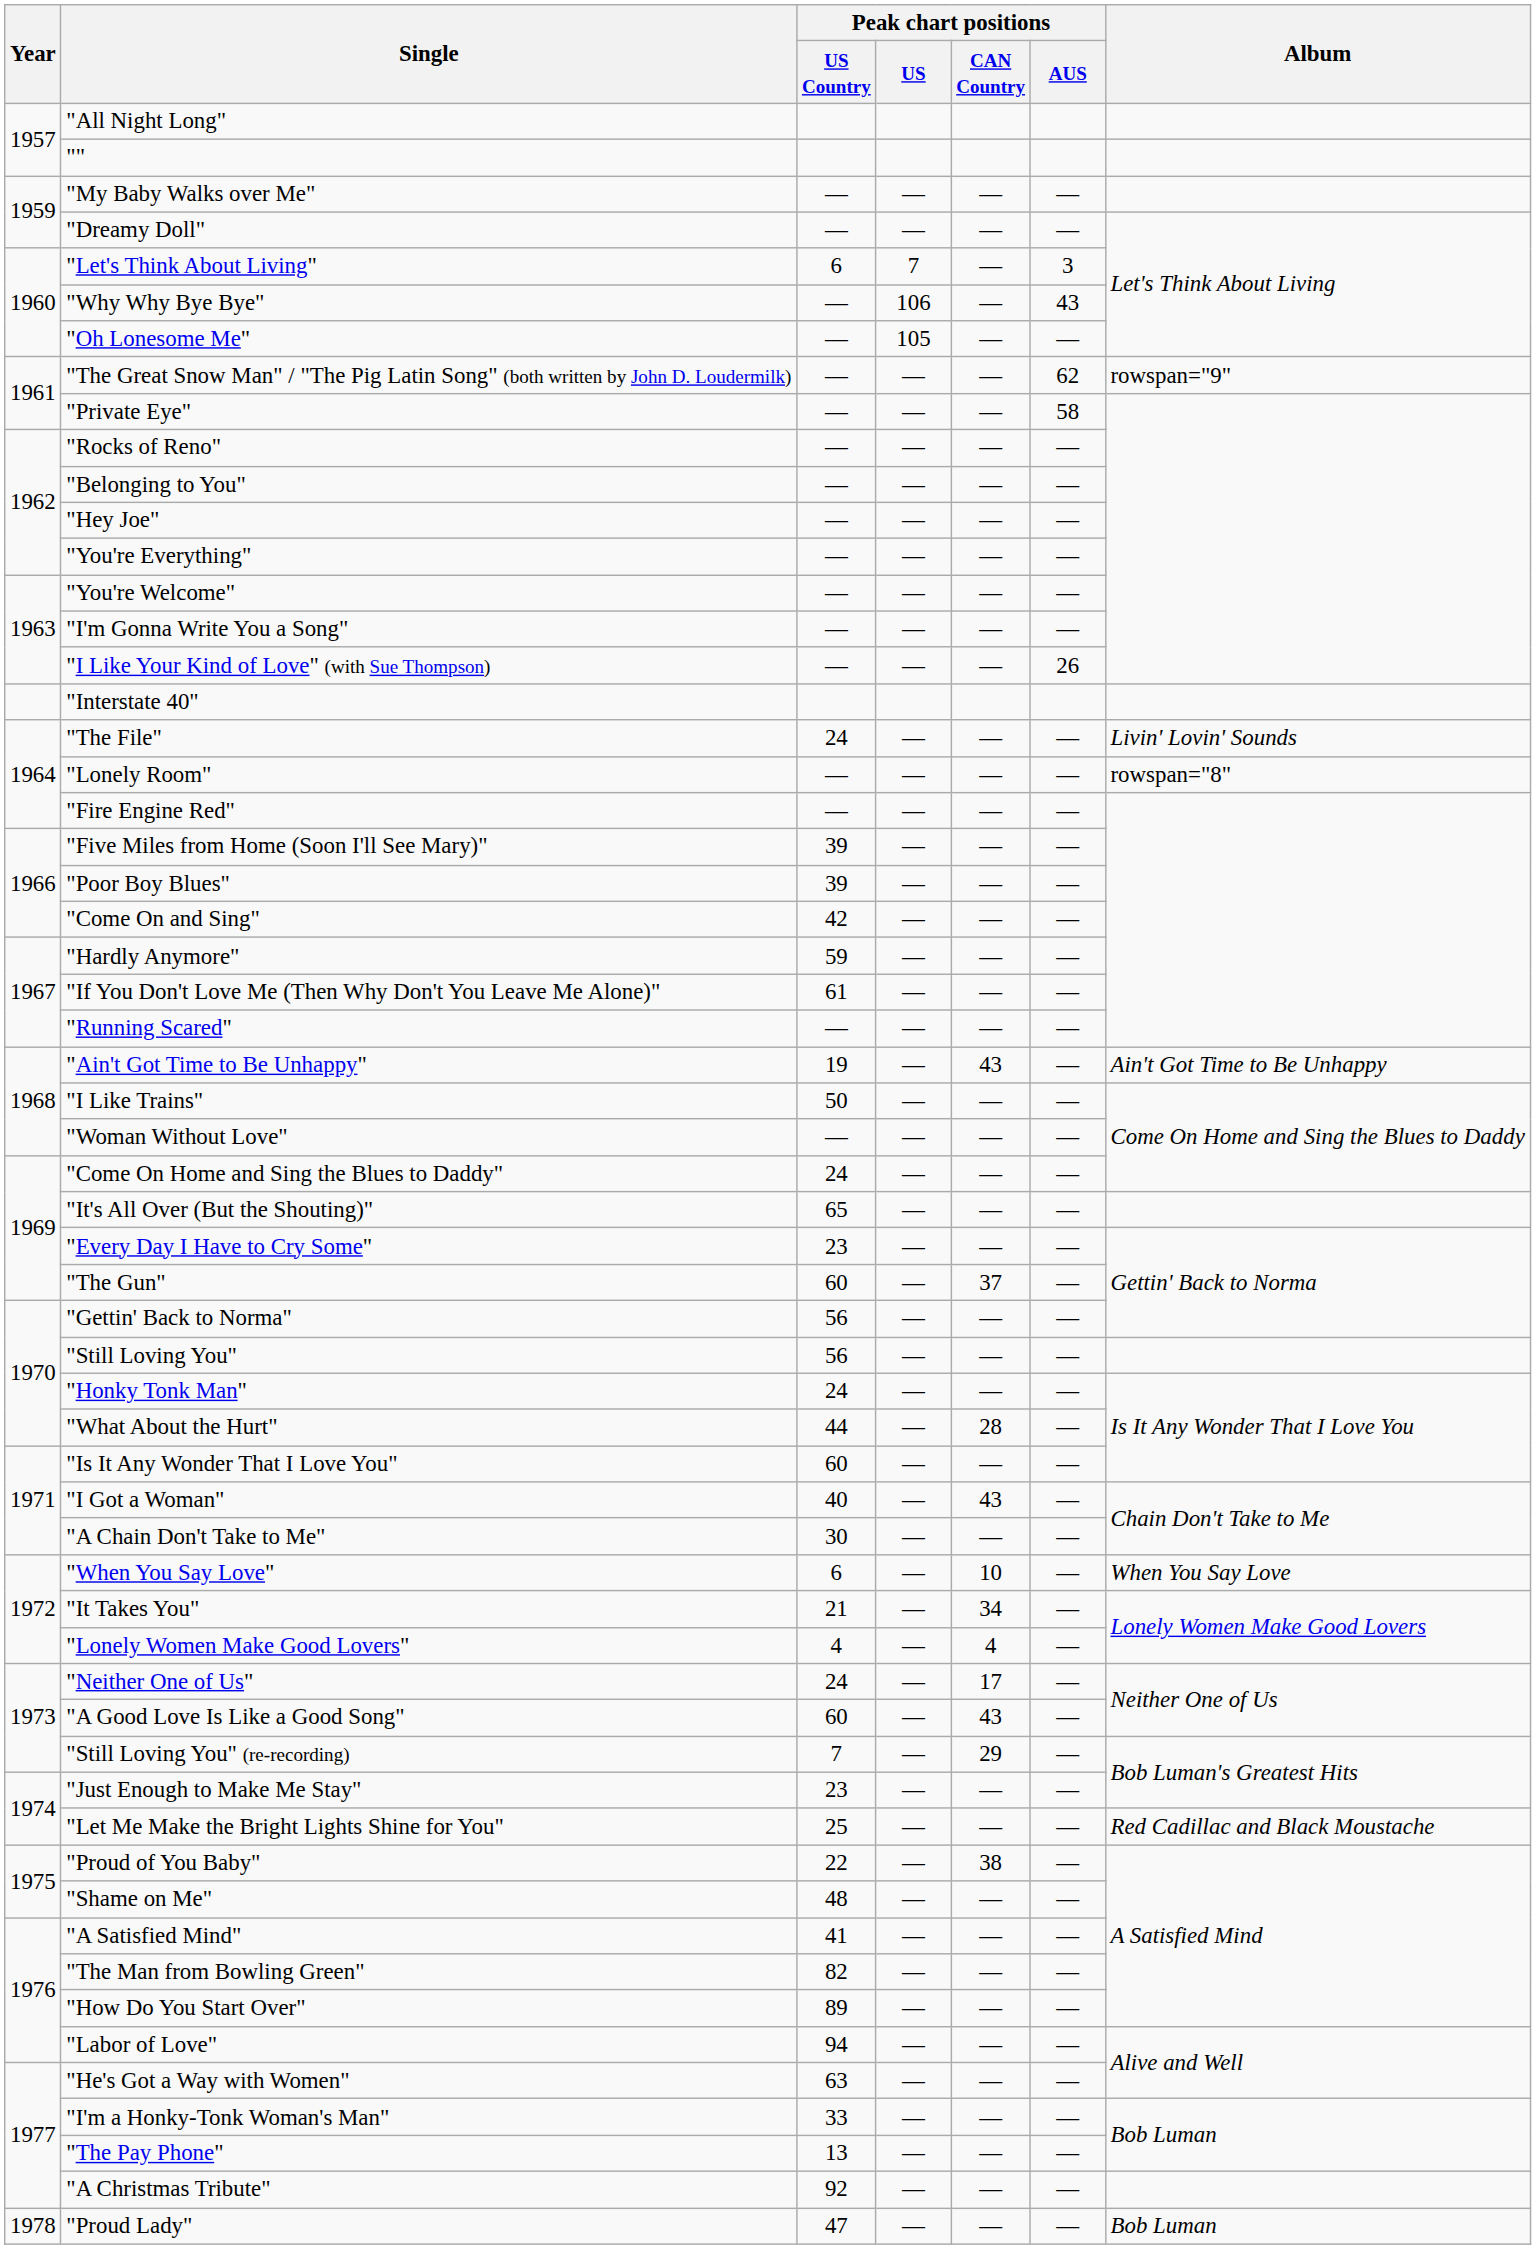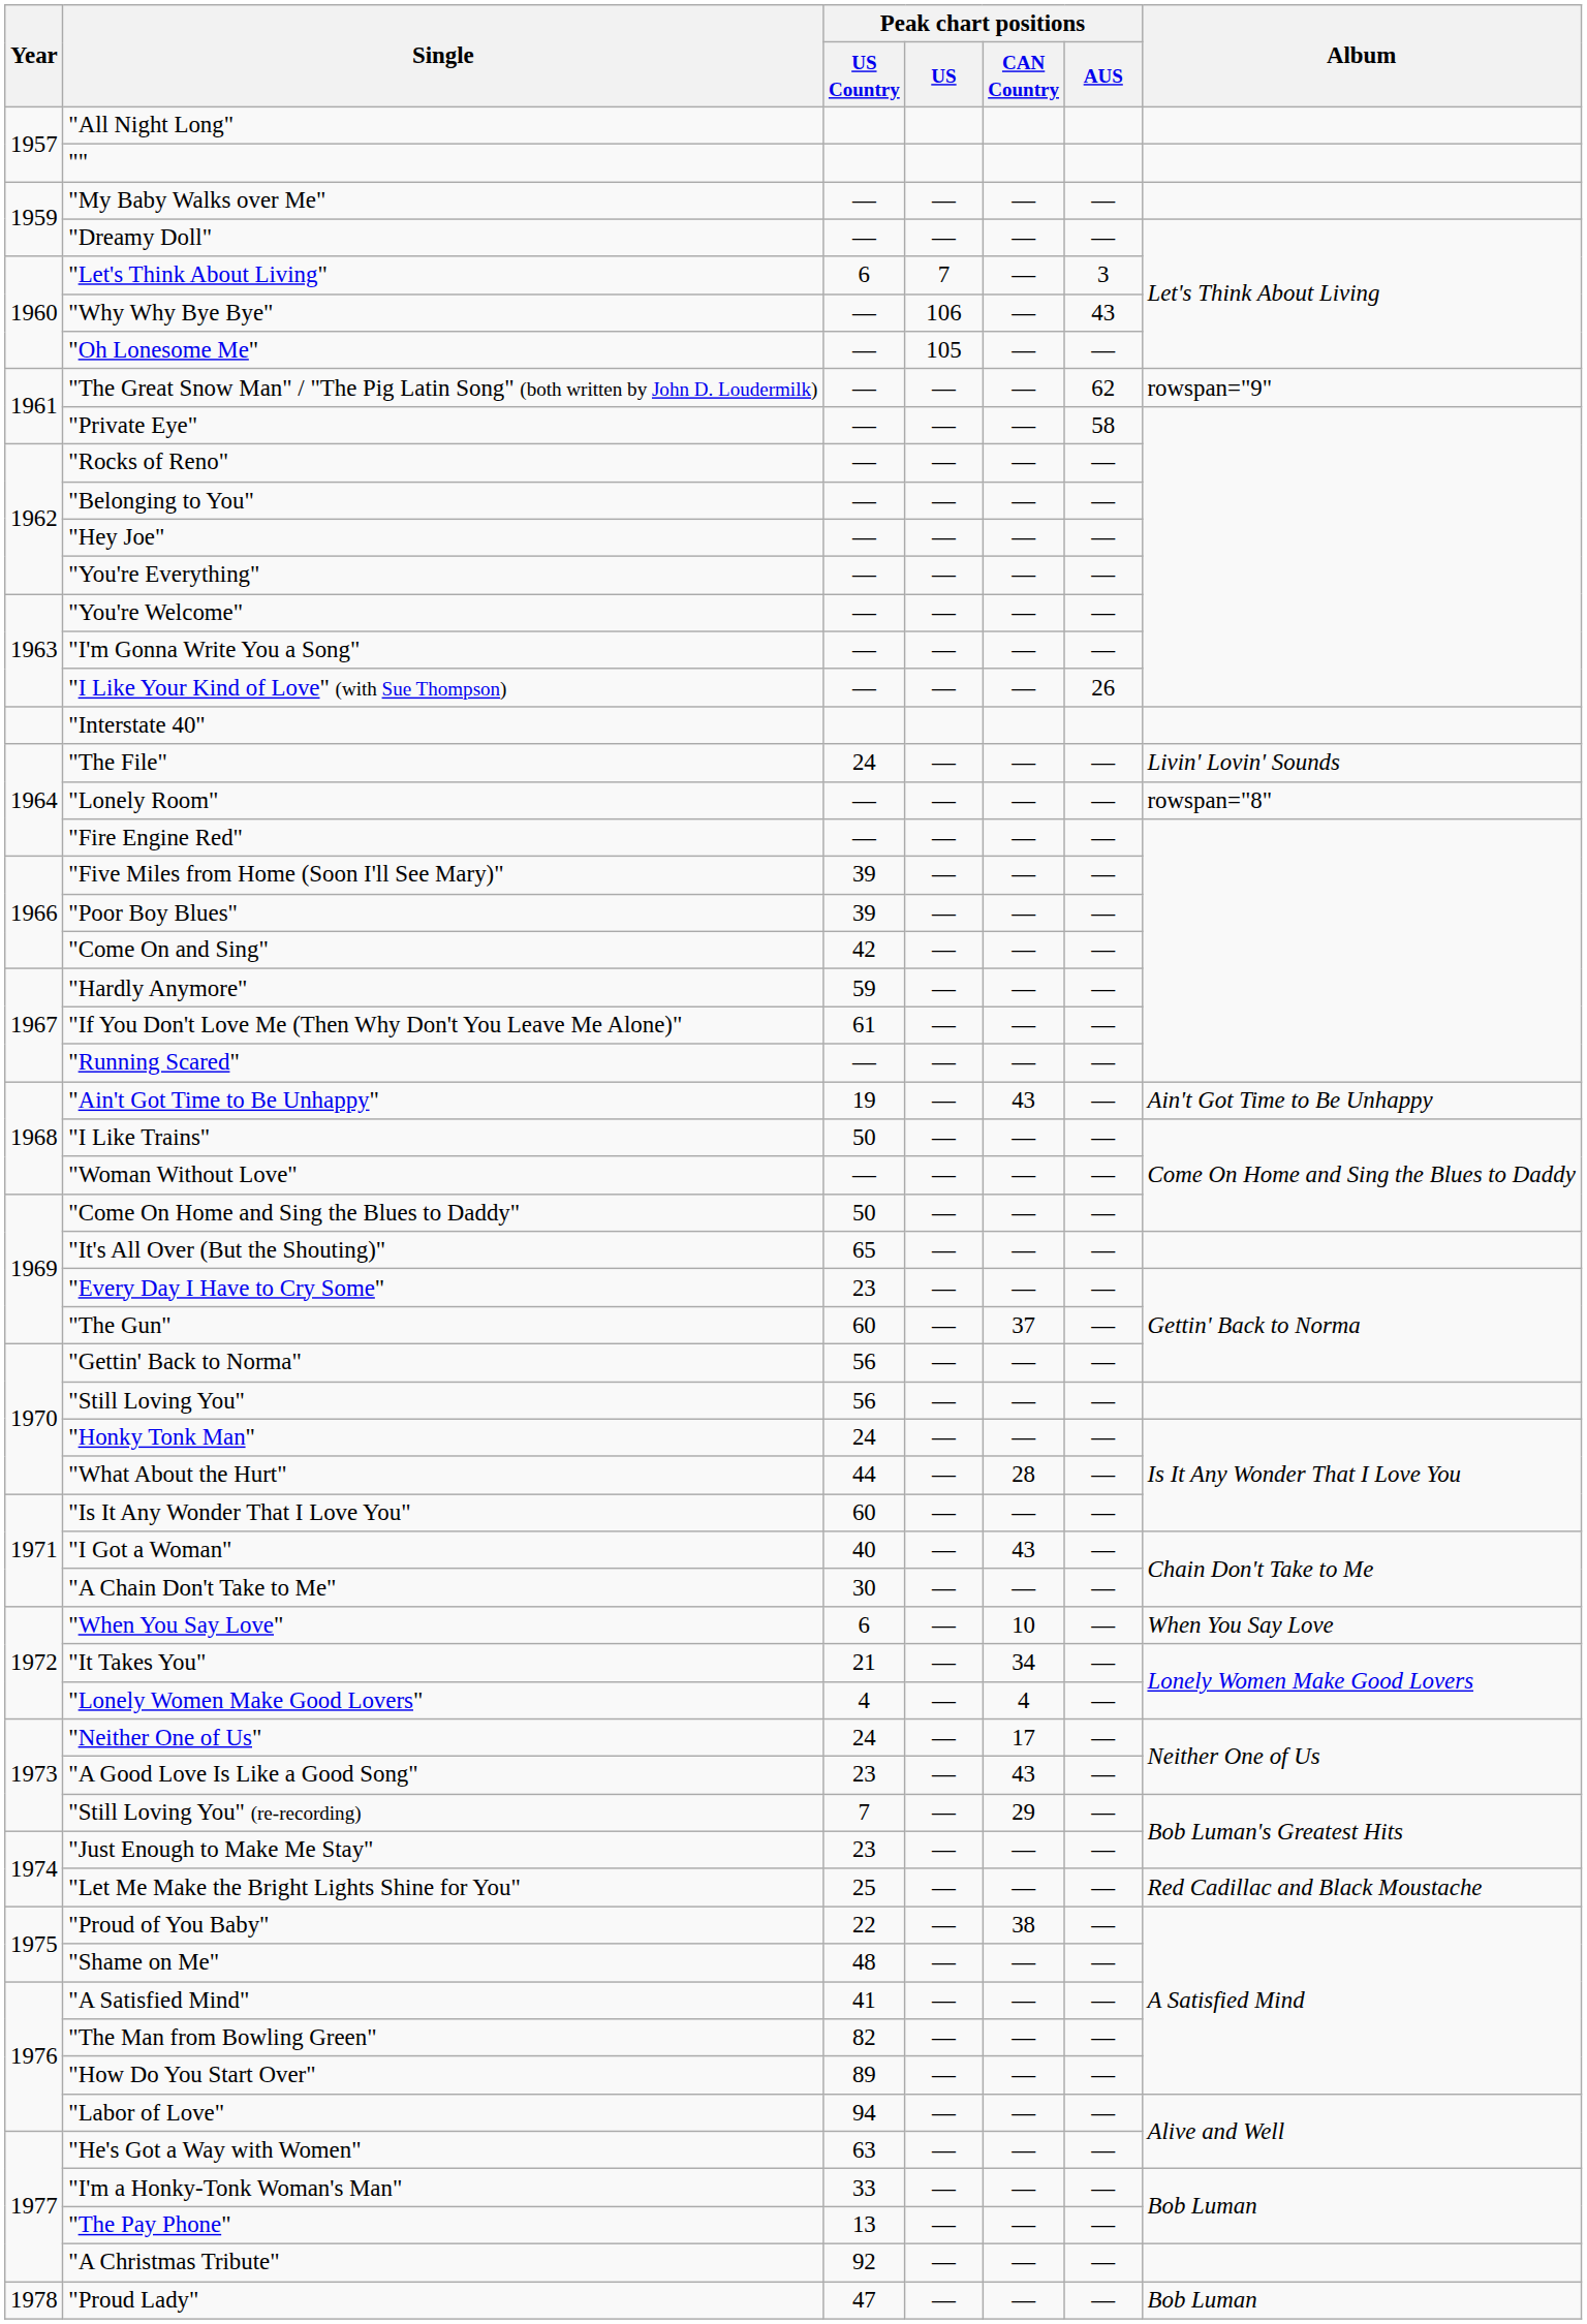"Come On Home and Sing the Blues to Daddy" | Peak chart positions / US Country: 24 -> 50
"A Good Love Is Like a Good Song" | Peak chart positions / US Country: 60 -> 23
